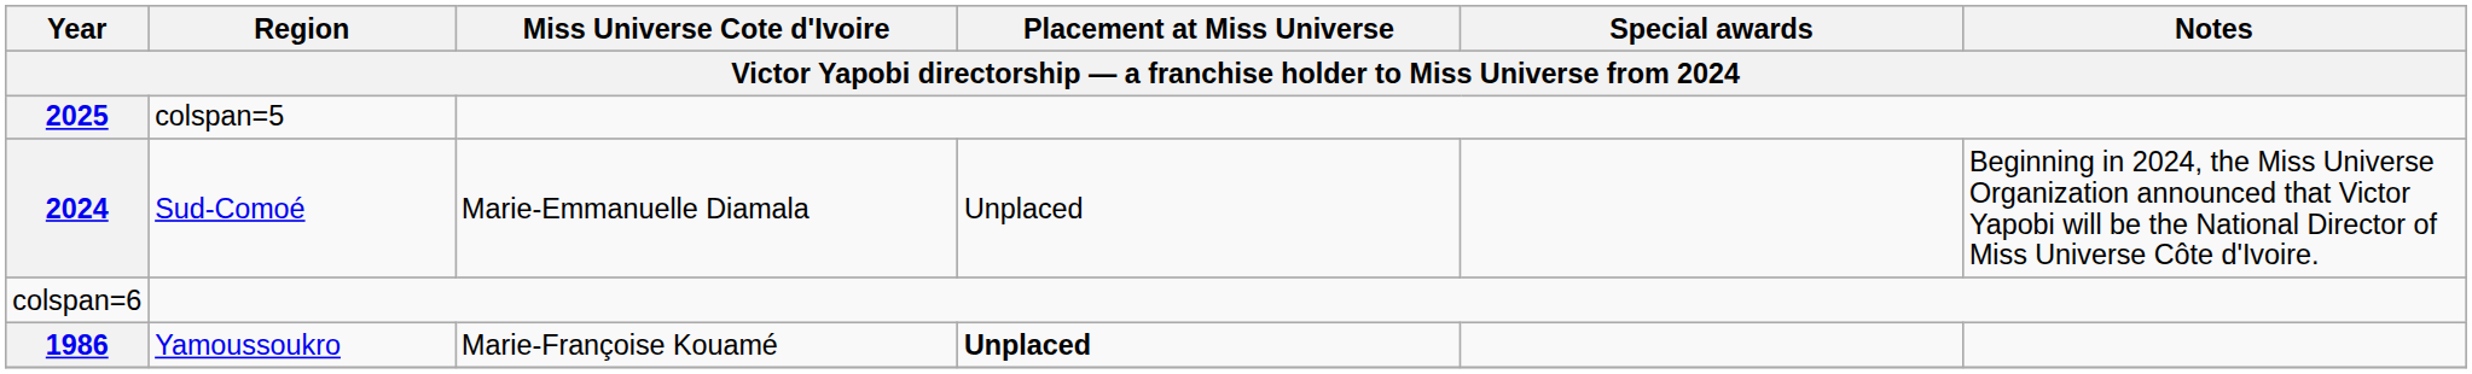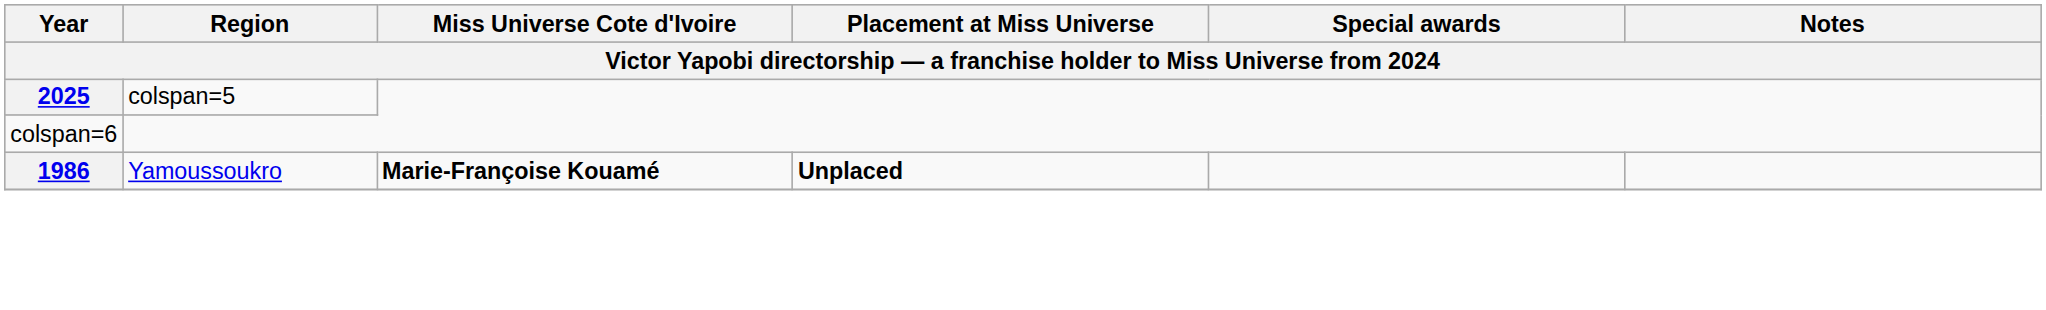- row: 2024 | Sud-Comoé | Marie-Emmanuelle Diamala | Unplaced | Beginning in 2024, the Miss Universe Organization announced that Victor Yapobi will be the National Director of Miss Universe Côte d'Ivoire.
Yamoussoukro | Miss Universe Cote d'Ivoire: normal -> bold
